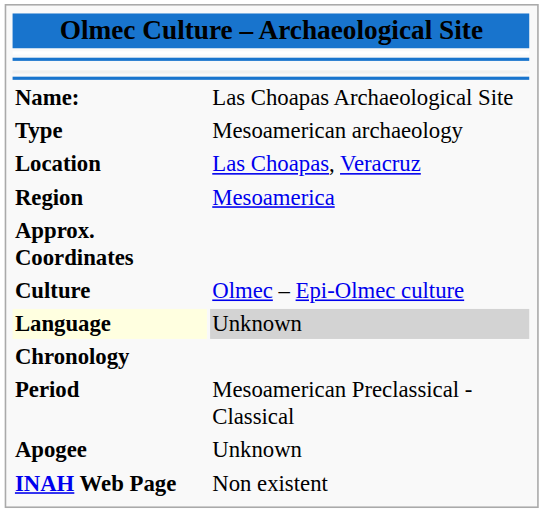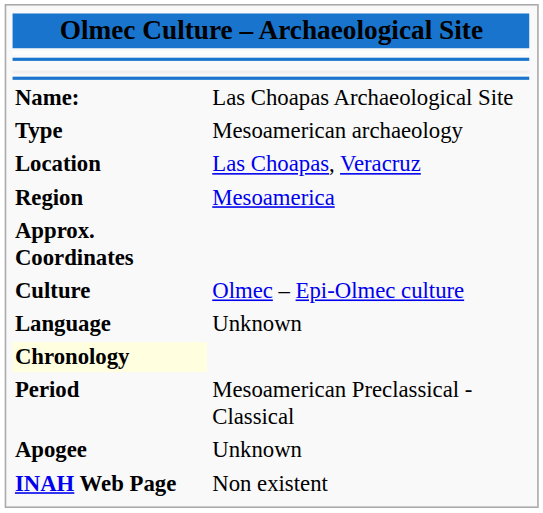Language | column 1: lightyellow background -> no background
Language | column 2: lightgrey background -> no background
Chronology | column 1: no background -> lightyellow background
